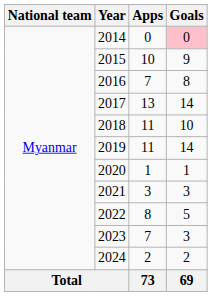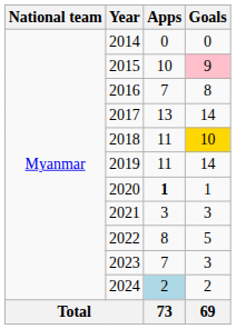2014 | Goals: pink background -> no background
2015 | Goals: no background -> pink background
2018 | Goals: no background -> gold background
2020 | Apps: normal -> bold
2024 | Apps: no background -> lightblue background
